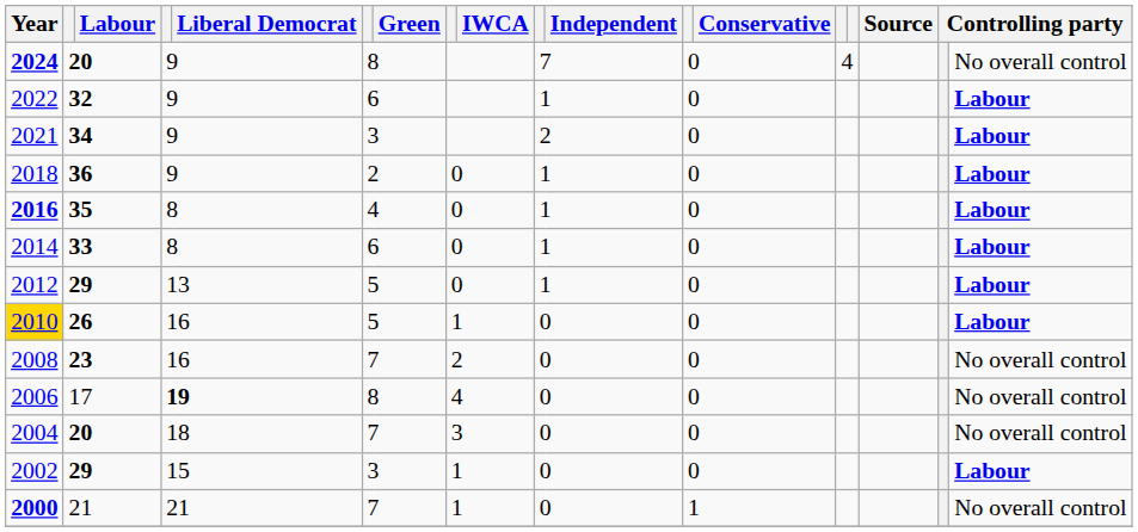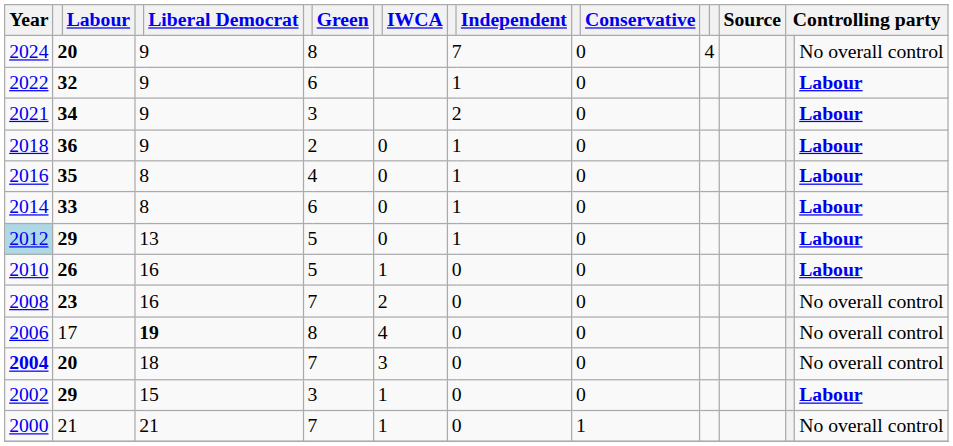2024 | Year: bold -> normal
2016 | Year: bold -> normal
2012 | Year: no background -> lightblue background
2010 | Year: gold background -> no background
2004 | Year: normal -> bold
2000 | Year: bold -> normal
